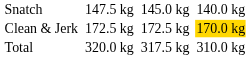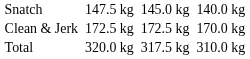Clean & Jerk | column 4: gold background -> no background
